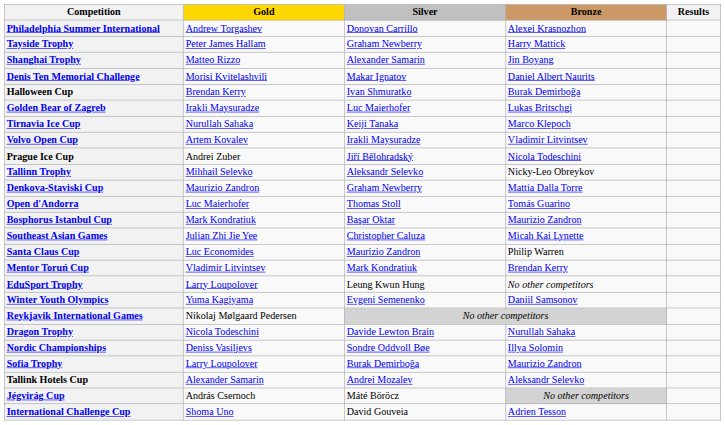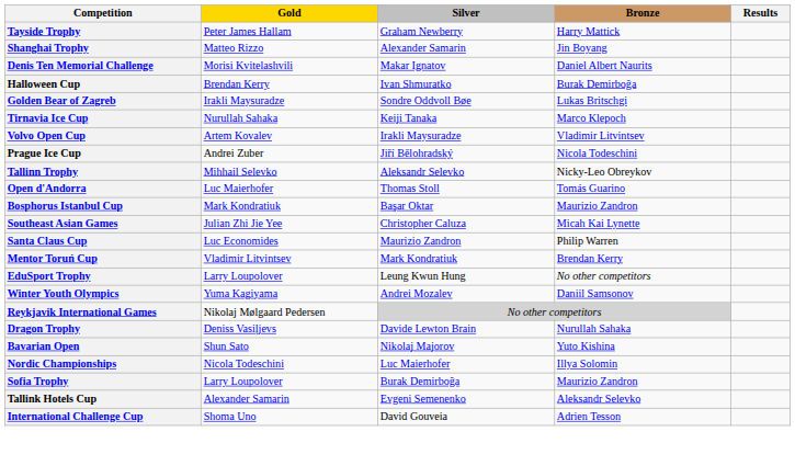- row: Philadelphia Summer International | Andrew Torgashev | Donovan Carrillo | Alexei Krasnozhon
Golden Bear of Zagreb | Silver: Luc Maierhofer -> Sondre Oddvoll Bøe
- row: Denkova-Staviski Cup | Maurizio Zandron | Graham Newberry | Mattia Dalla Torre
Winter Youth Olympics | Silver: Evgeni Semenenko -> Andrei Mozalev
Dragon Trophy | Gold: Nicola Todeschini -> Deniss Vasiļjevs
+ row: Bavarian Open | Shun Sato | Nikolaj Majorov | Yuto Kishina
Nordic Championships | Gold: Deniss Vasiļjevs -> Nicola Todeschini
Nordic Championships | Silver: Sondre Oddvoll Bøe -> Luc Maierhofer
Tallink Hotels Cup | Silver: Andrei Mozalev -> Evgeni Semenenko
- row: Jégvirág Cup | András Csernoch | Máté Böröcz | No other competitors
